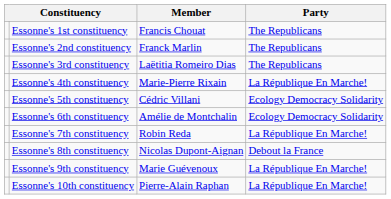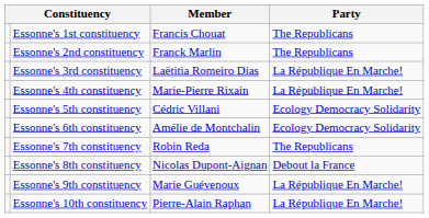Essonne's 3rd constituency | Party: The Republicans -> La République En Marche!
Essonne's 7th constituency | Party: La République En Marche! -> The Republicans
